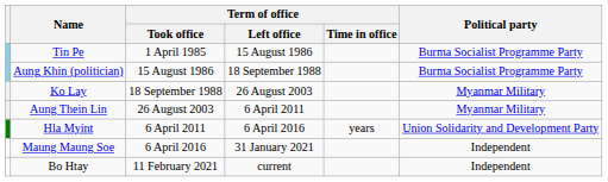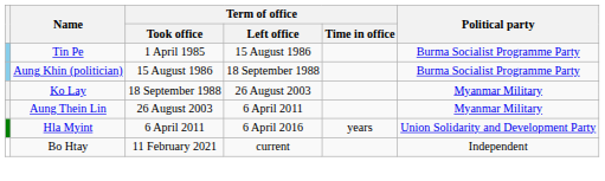- row: Maung Maung Soe | 6 April 2016 | 31 January 2021 | Independent
